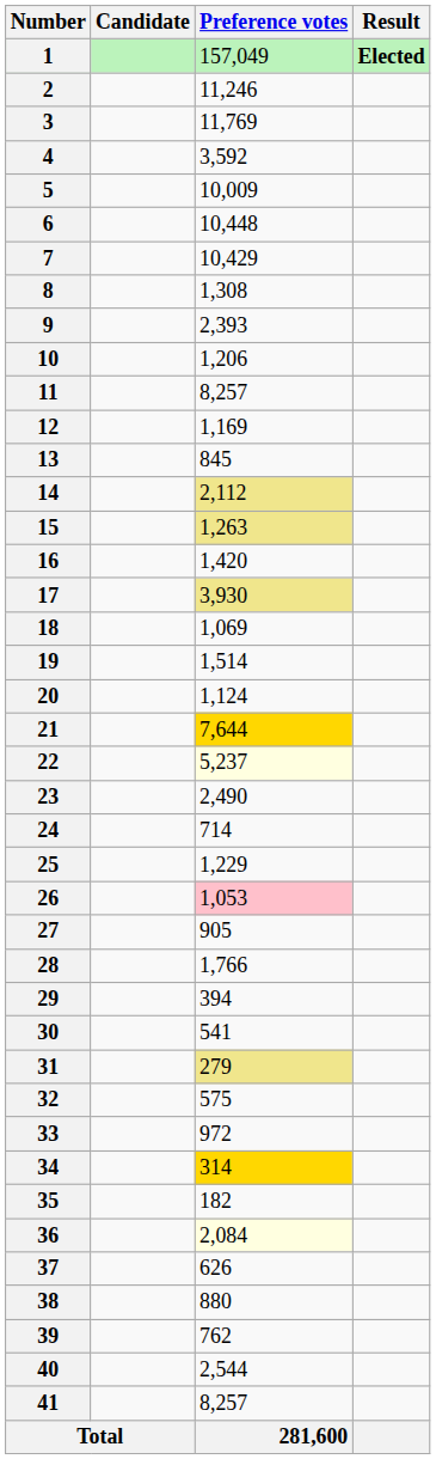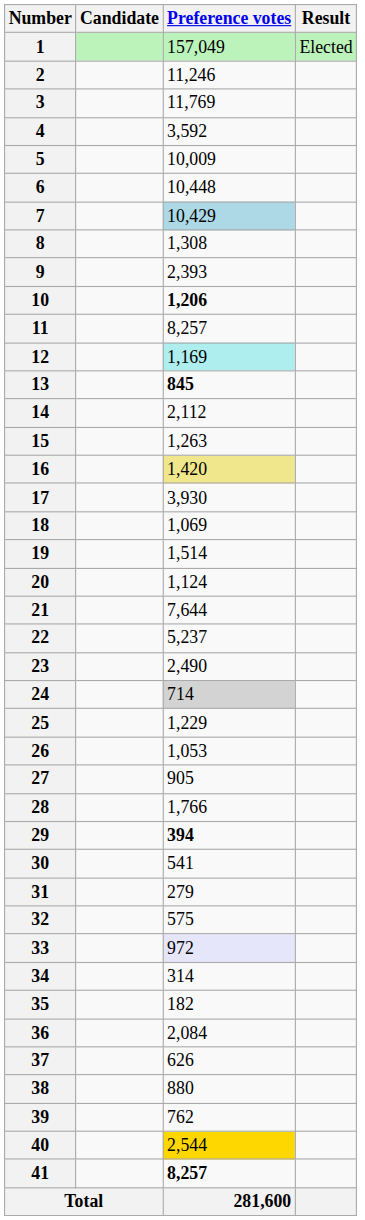1 | Result: bold -> normal
7 | Preference votes: no background -> lightblue background
10 | Preference votes: normal -> bold
12 | Preference votes: no background -> paleturquoise background
13 | Preference votes: normal -> bold
14 | Preference votes: khaki background -> no background
15 | Preference votes: khaki background -> no background
16 | Preference votes: no background -> khaki background
17 | Preference votes: khaki background -> no background
21 | Preference votes: gold background -> no background
22 | Preference votes: lightyellow background -> no background
24 | Preference votes: no background -> lightgrey background
26 | Preference votes: pink background -> no background
29 | Preference votes: normal -> bold
31 | Preference votes: khaki background -> no background
33 | Preference votes: no background -> lavender background
34 | Preference votes: gold background -> no background
36 | Preference votes: lightyellow background -> no background
40 | Preference votes: no background -> gold background
41 | Preference votes: normal -> bold
